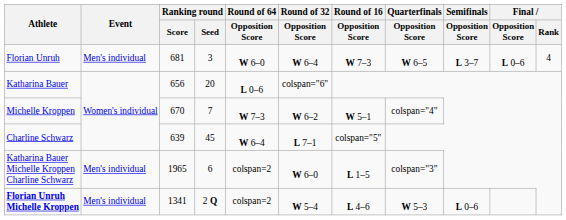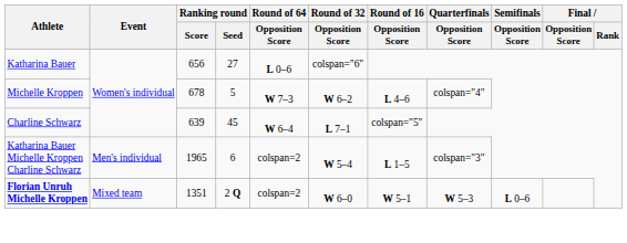- row: Florian Unruh | Men's individual | 681 | 3 | W 6–0 | W 6–4 | W 7–3 | W 6–5 | L 3–7 | L 0–6 | 4
Katharina Bauer | Ranking round / Seed: 20 -> 27
Michelle Kroppen | Ranking round / Score: 670 -> 678
Michelle Kroppen | Ranking round / Seed: 7 -> 5
Michelle Kroppen | Round of 16 / Opposition Score: W 5–1 -> L 4–6
Katharina Bauer Michelle Kroppen Charline Schwarz | Round of 32 / Opposition Score: W 6–0 -> W 5–4
Florian Unruh Michelle Kroppen | Event: Men's individual -> Mixed team
Florian Unruh Michelle Kroppen | Ranking round / Score: 1341 -> 1351
Florian Unruh Michelle Kroppen | Round of 32 / Opposition Score: W 5–4 -> W 6–0
Florian Unruh Michelle Kroppen | Round of 16 / Opposition Score: L 4–6 -> W 5–1
